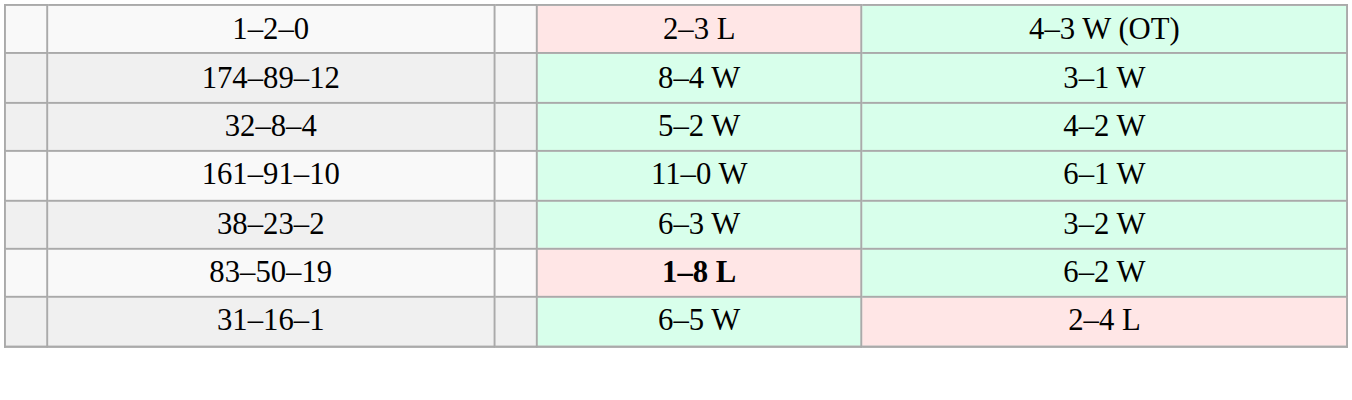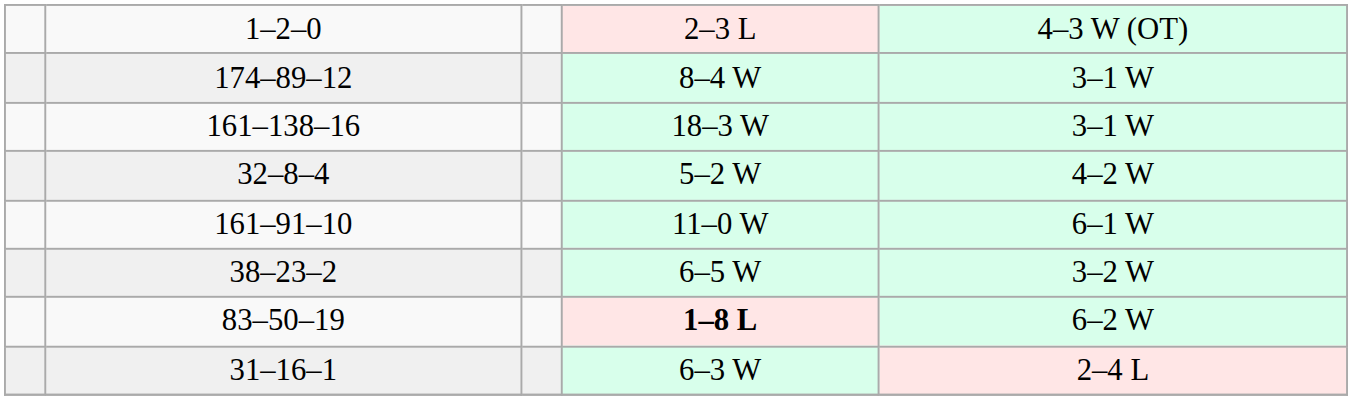+ row: 161–138–16 | 18–3 W | 3–1 W
38–23–2 | column 4: 6–3 W -> 6–5 W
31–16–1 | column 4: 6–5 W -> 6–3 W
